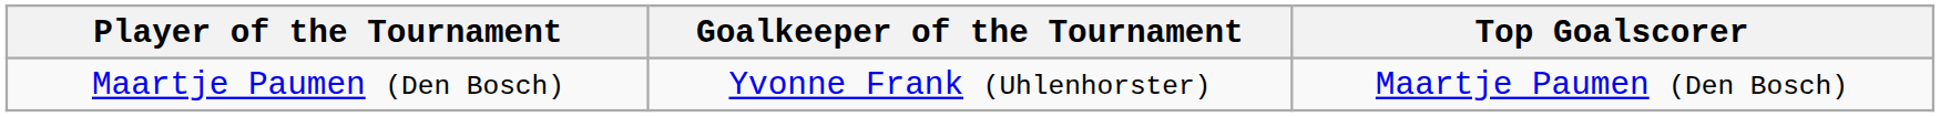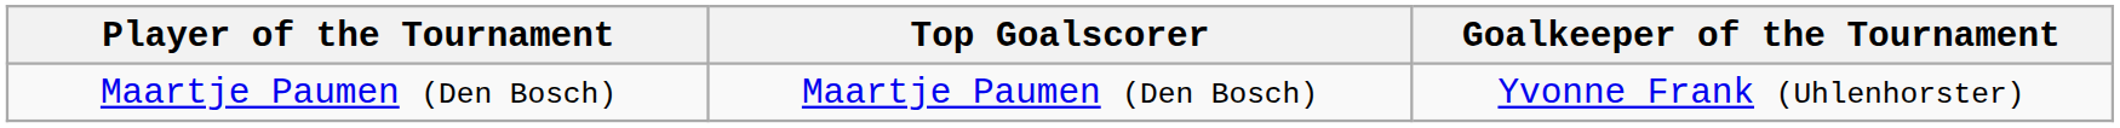columns swapped: Top Goalscorer <-> Goalkeeper of the Tournament
